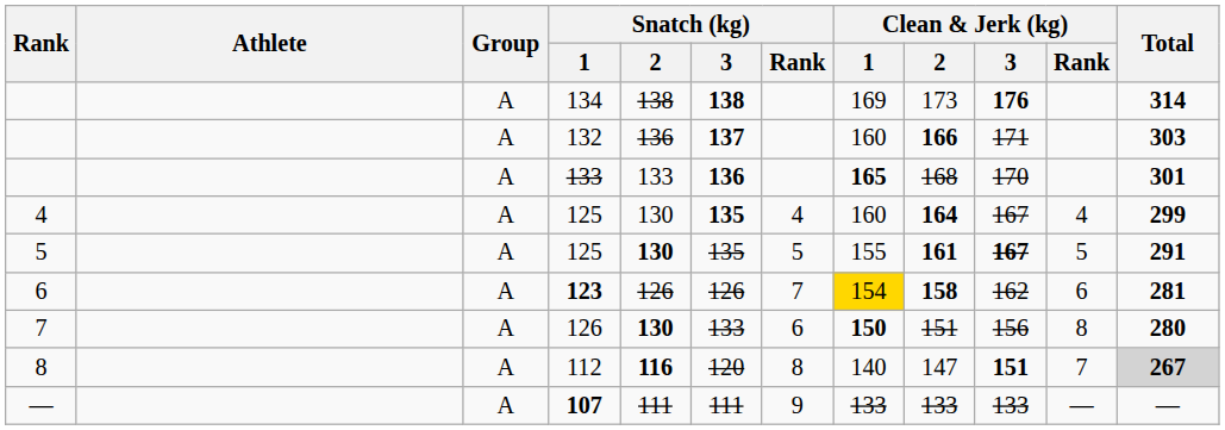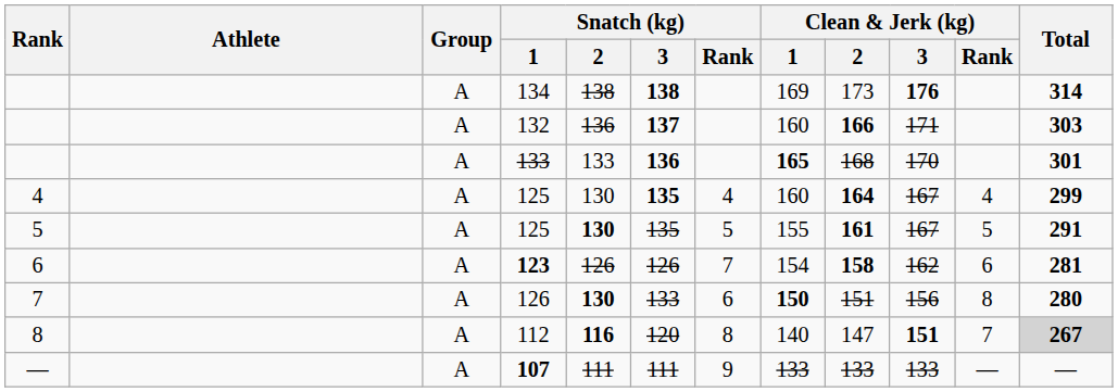5 / 125 | Clean & Jerk (kg) / 3: bold -> normal
123 | Clean & Jerk (kg) / 1: gold background -> no background
